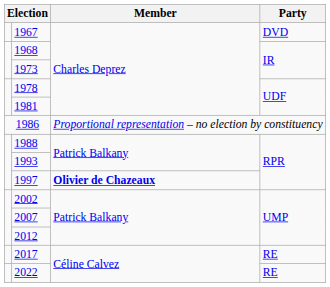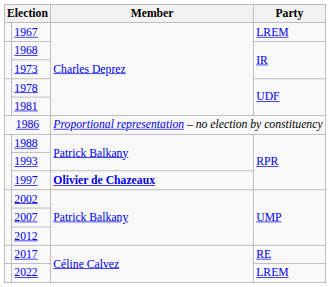1967 | Party: DVD -> LREM
2022 | Party: RE -> LREM
